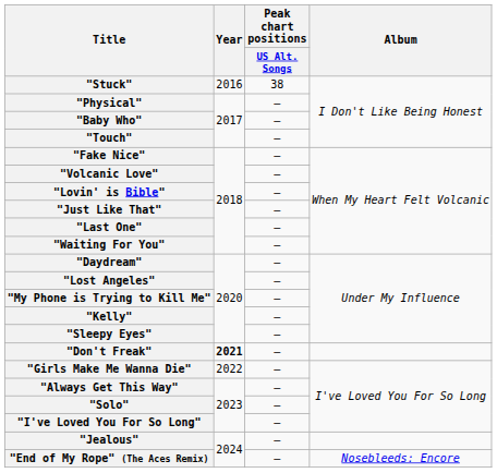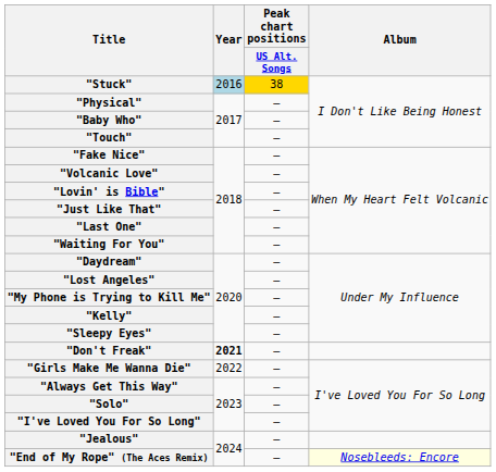"Stuck" | Year: no background -> lightblue background
"Stuck" | Peak chart positions / US Alt. Songs: no background -> gold background
"End of My Rope" (The Aces Remix) | Album: no background -> lightyellow background
